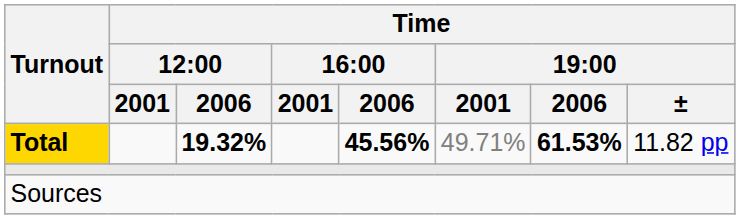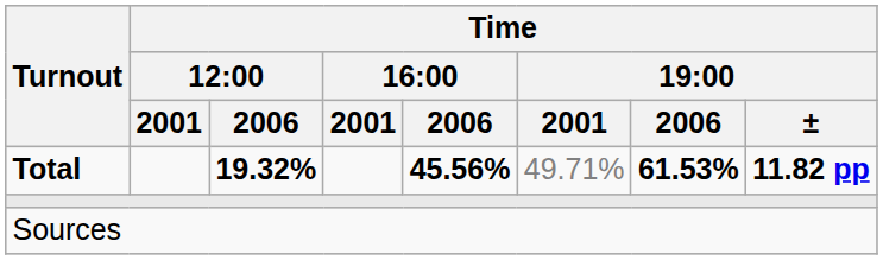Total | Turnout: gold background -> no background
Total | Time / 19:00 / ±: normal -> bold
